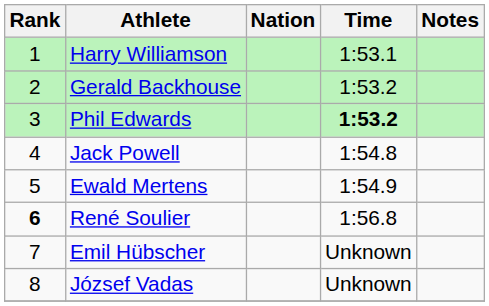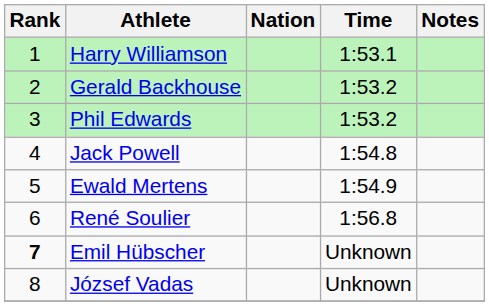Phil Edwards | Time: bold -> normal
René Soulier | Rank: bold -> normal
Emil Hübscher | Rank: normal -> bold
